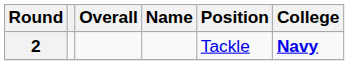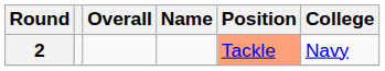2 | Position: no background -> lightsalmon background
2 | College: bold -> normal
